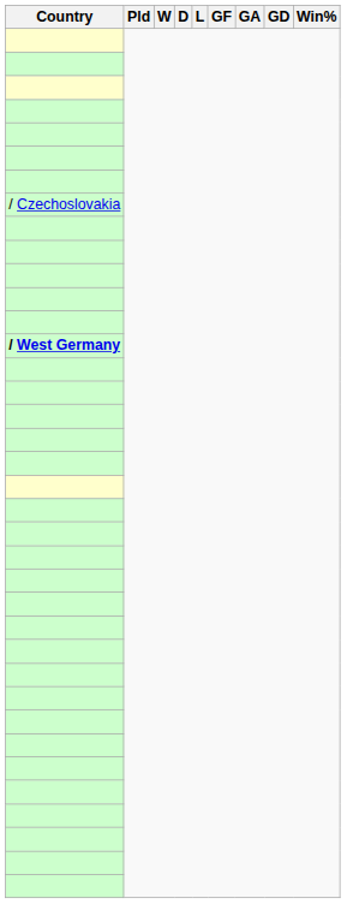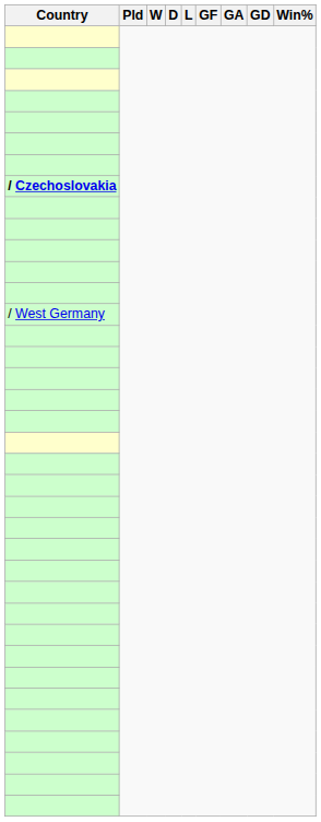/ Czechoslovakia | Country: normal -> bold
/ West Germany | Country: bold -> normal
